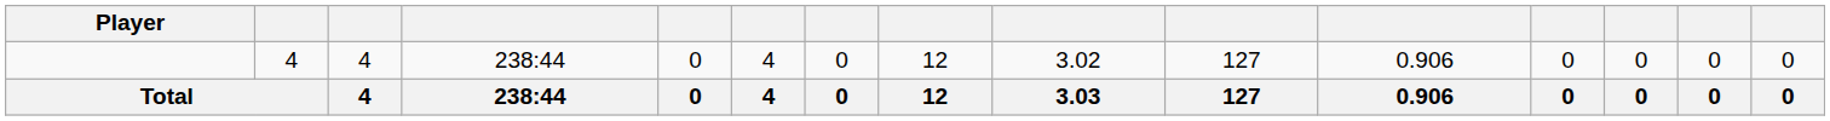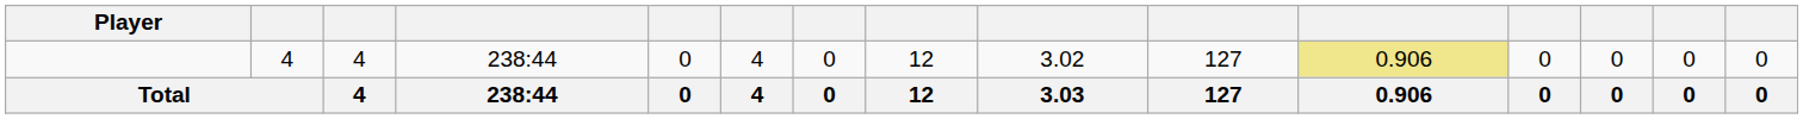row 2 | column 11: no background -> khaki background
